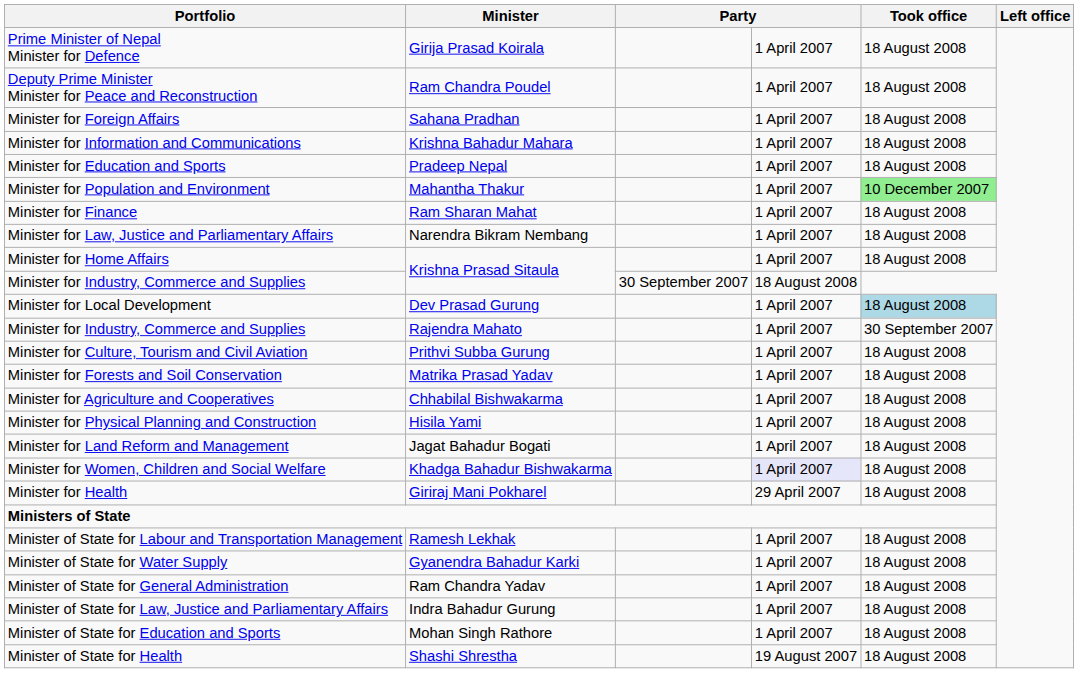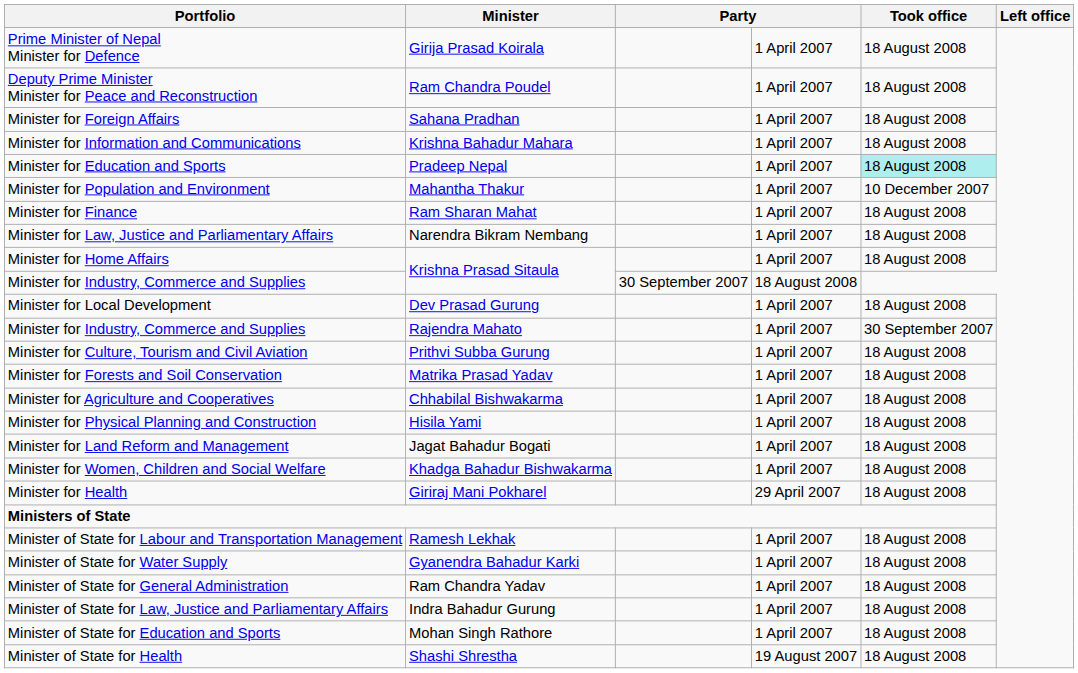Minister for Education and Sports | Took office: no background -> paleturquoise background
Minister for Population and Environment | Took office: lightgreen background -> no background
Minister for Local Development | Took office: lightblue background -> no background
Minister for Women, Children and Social Welfare | column 4: lavender background -> no background
